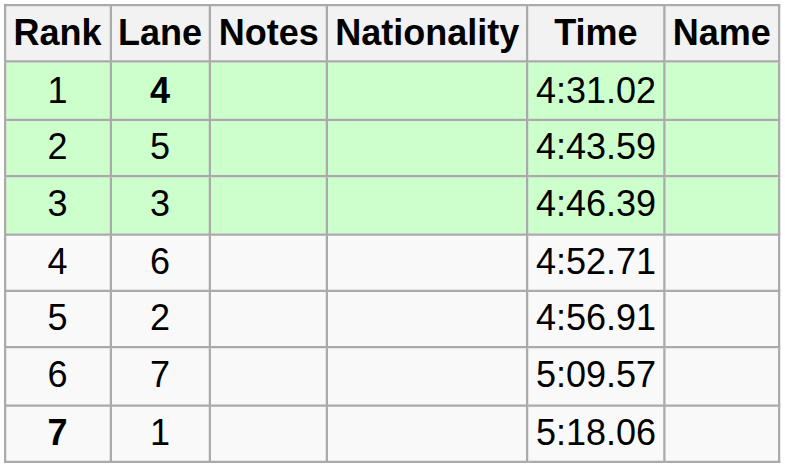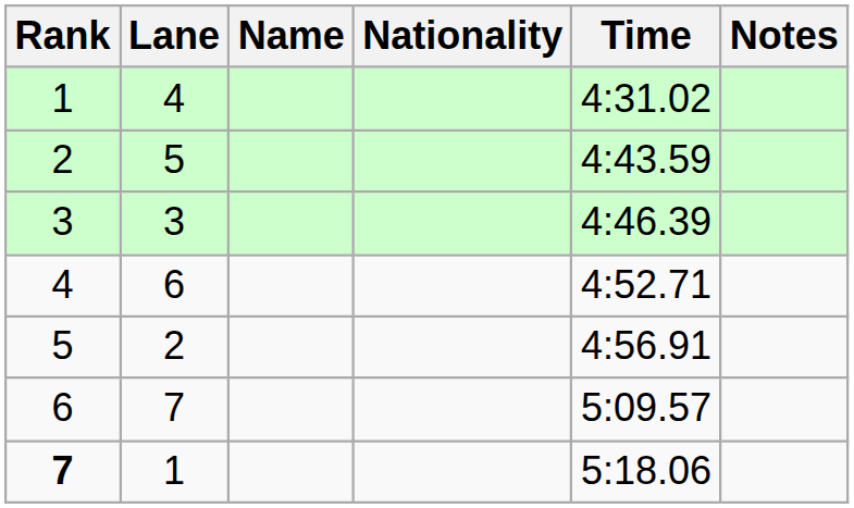columns swapped: Name <-> Notes
row 2 | Lane: bold -> normal
